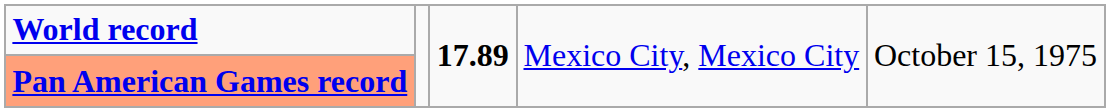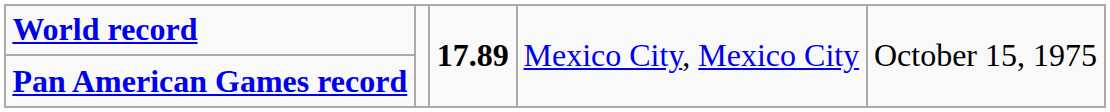Pan American Games record | column 1: lightsalmon background -> no background
